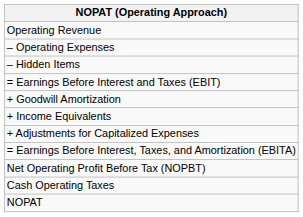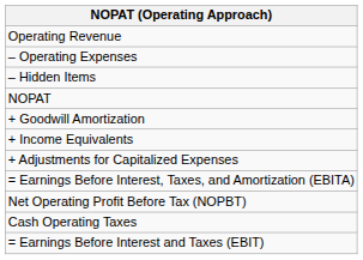row 5 | column 1: = Earnings Before Interest and Taxes (EBIT) -> NOPAT
row 12 | column 1: NOPAT -> = Earnings Before Interest and Taxes (EBIT)
